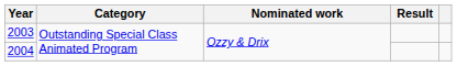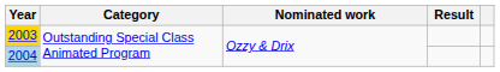2003 | Year: no background -> gold background
2004 | Year: no background -> lightblue background
